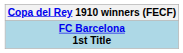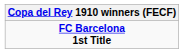row 2 | column 1: lightblue background -> no background
